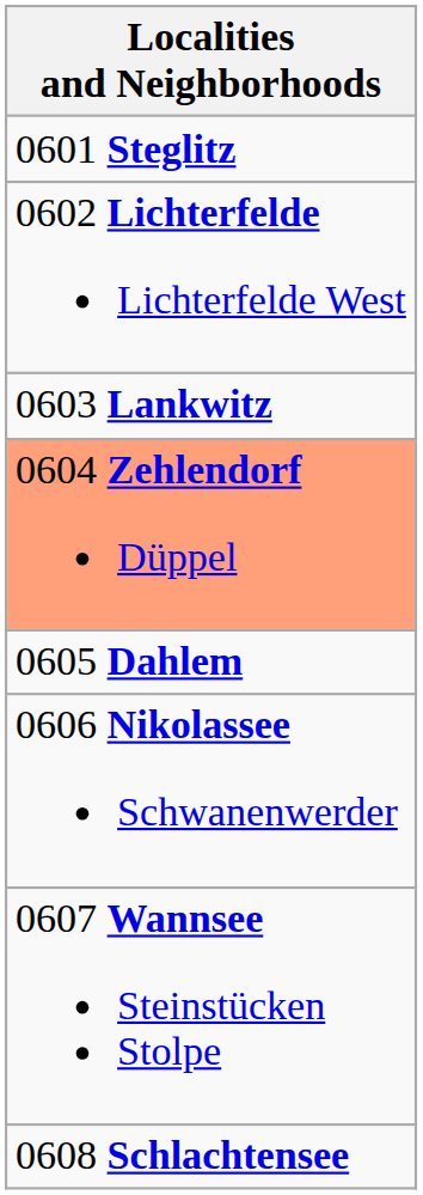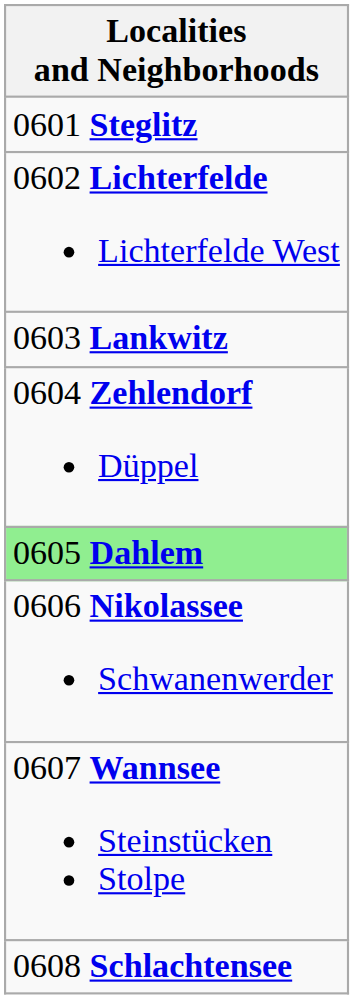row 5 | column 1: lightsalmon background -> no background
row 6 | column 1: no background -> lightgreen background
